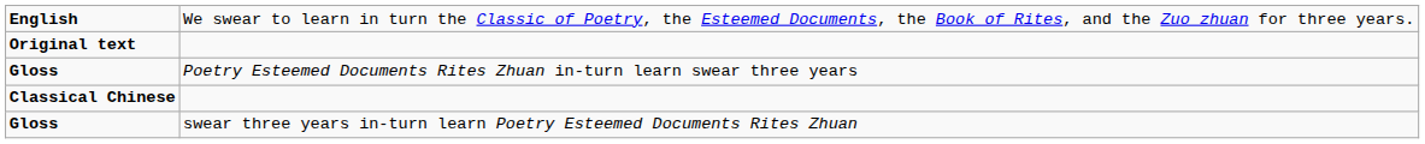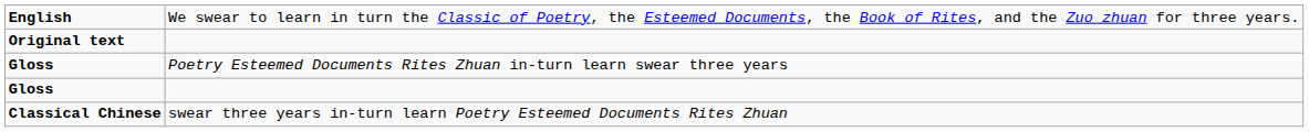row 4 | column 1: Classical Chinese -> Gloss
row 5 | column 1: Gloss -> Classical Chinese
